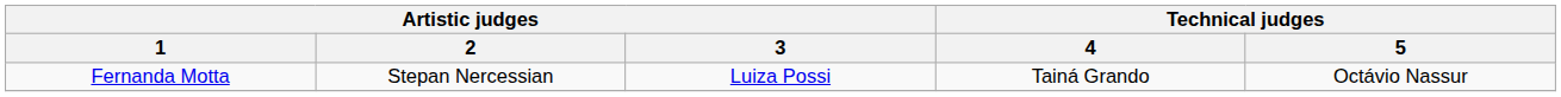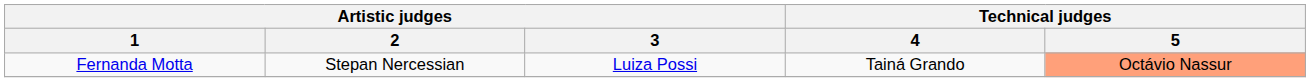Fernanda Motta | Technical judges / 5: no background -> lightsalmon background
